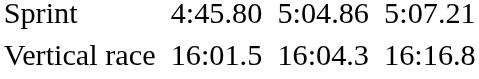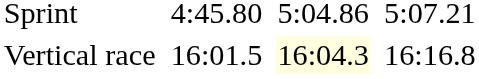Vertical race | column 3: no background -> lightyellow background
